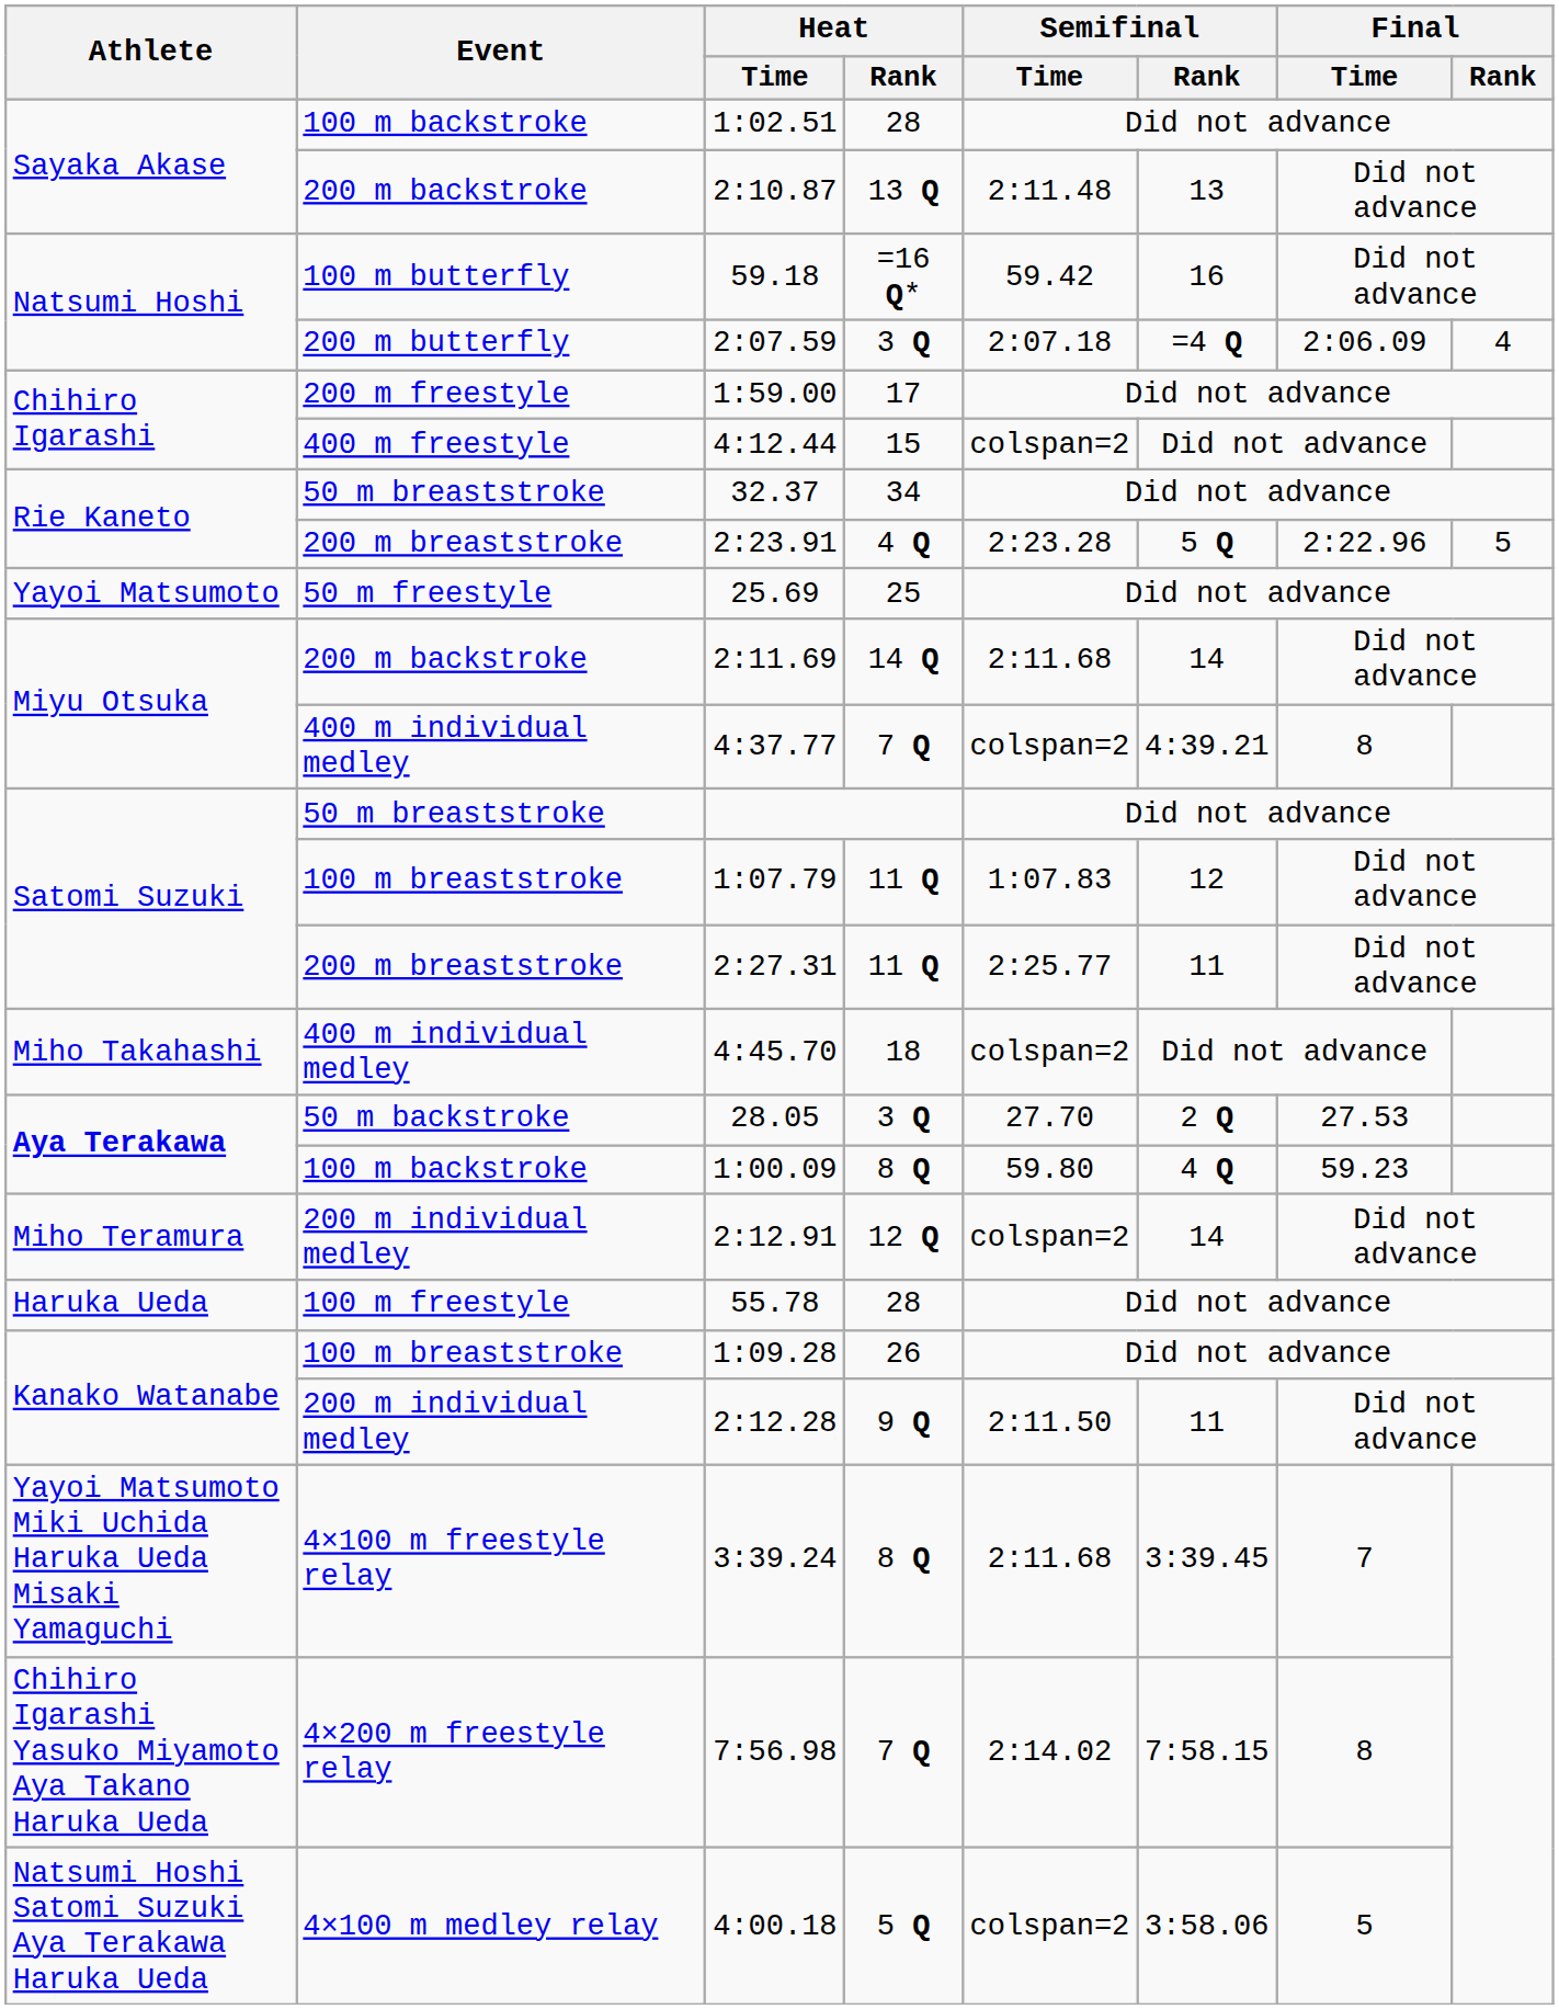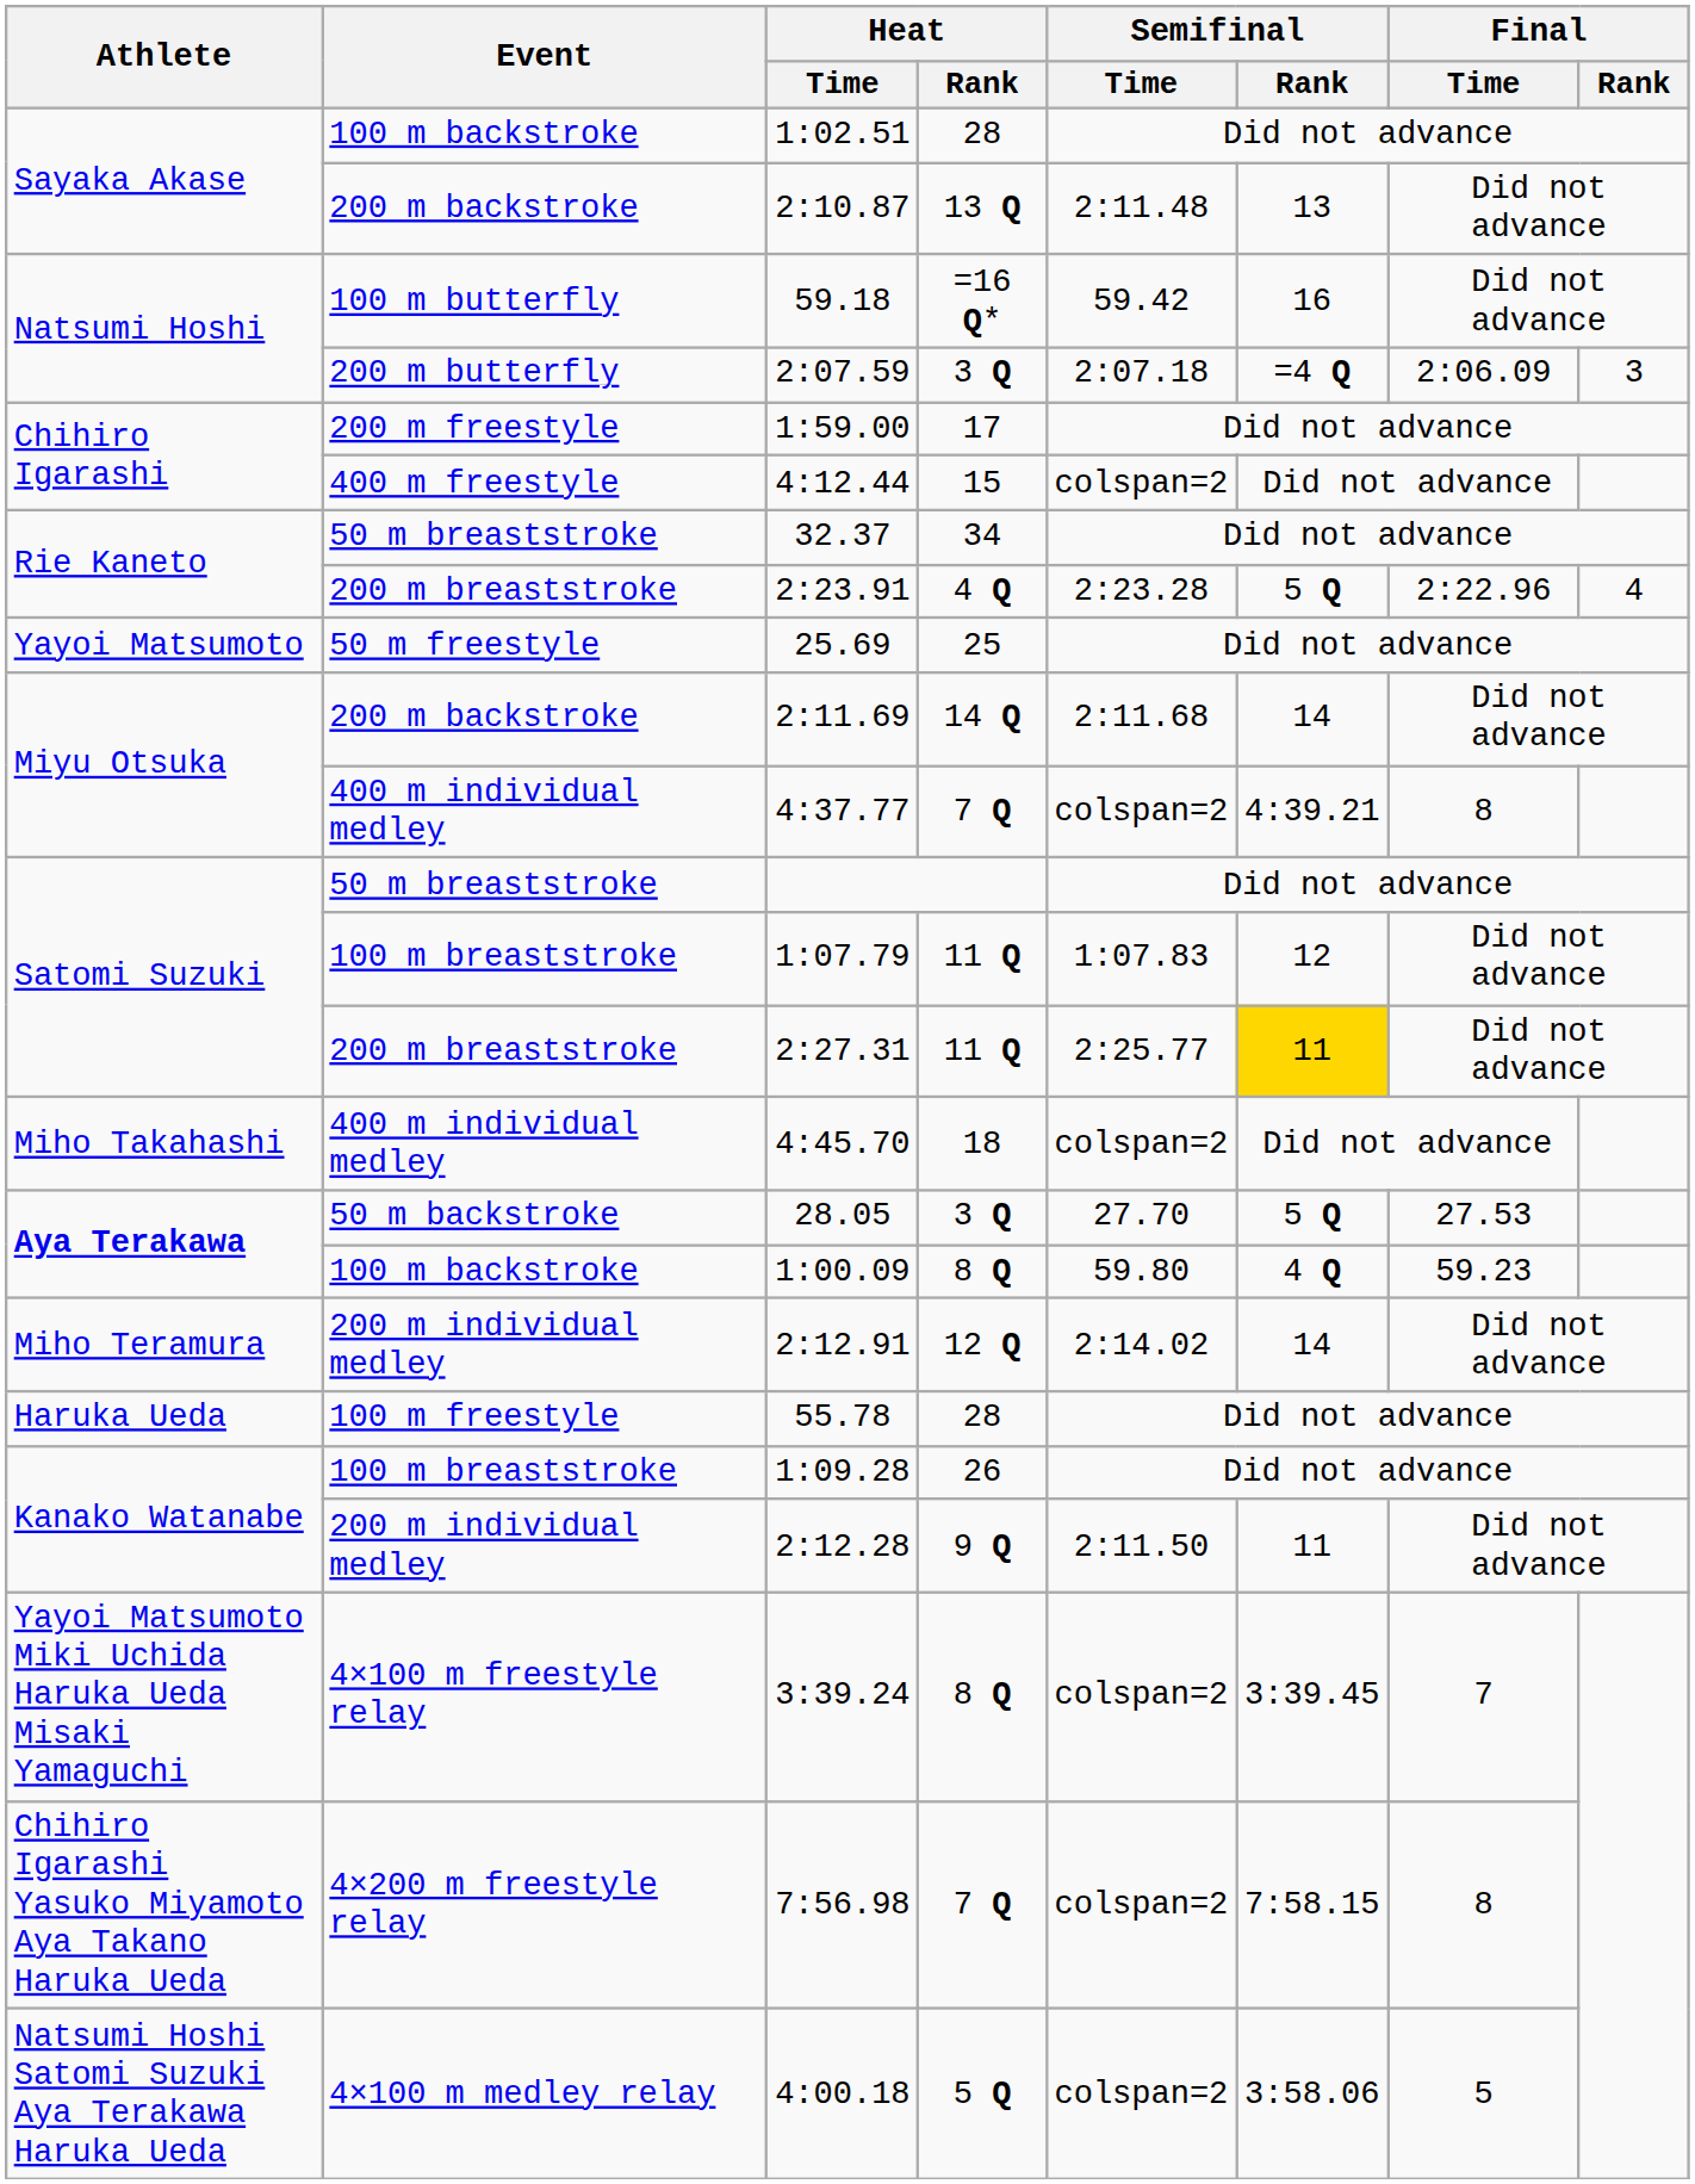2:07.59 | Final / Rank: 4 -> 3
2:23.91 | Final / Rank: 5 -> 4
2:27.31 | Semifinal / Rank: no background -> gold background
28.05 | Semifinal / Rank: 2 Q -> 5 Q
2:12.91 | Semifinal / Time: colspan=2 -> 2:14.02
3:39.24 | Semifinal / Time: 2:11.68 -> colspan=2
7:56.98 | Semifinal / Time: 2:14.02 -> colspan=2
